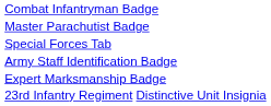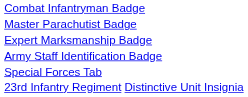row 3 | column 1: Special Forces Tab -> Expert Marksmanship Badge
row 5 | column 1: Expert Marksmanship Badge -> Special Forces Tab
